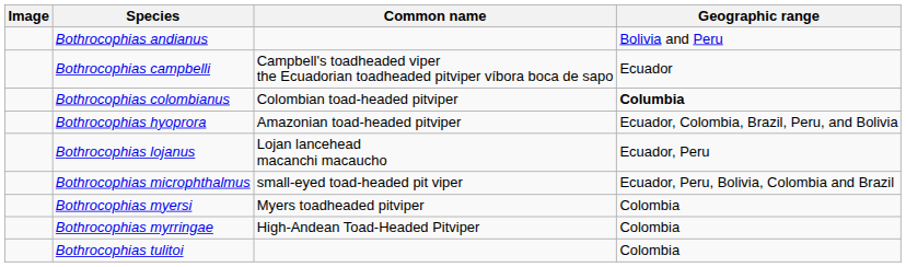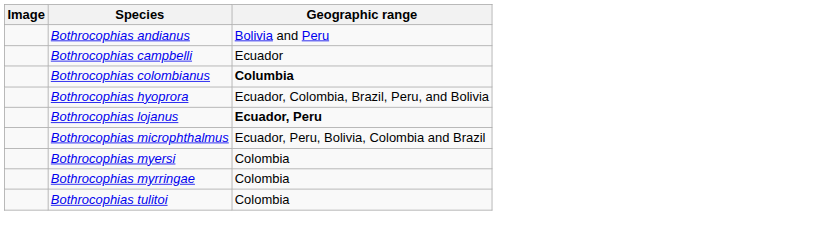- column: Common name | Campbell's toadheaded viper the Ecuadorian toadheaded pitviper víbora boca de sapo | Colombian toad-headed pitviper | Amazonian toad-headed pitviper | Lojan lancehead macanchi macaucho | small-eyed toad-headed pit viper | Myers toadheaded pitviper | High-Andean Toad-Headed Pitviper
Bothrocophias lojanus | Geographic range: normal -> bold
